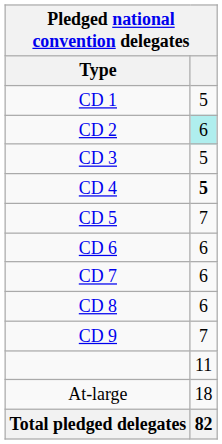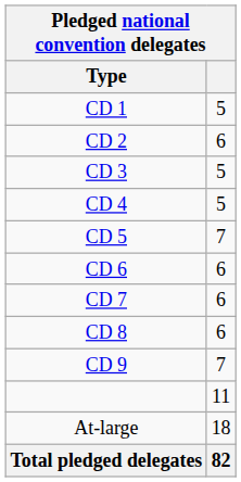CD 2 | column 2: paleturquoise background -> no background
CD 4 | column 2: bold -> normal
